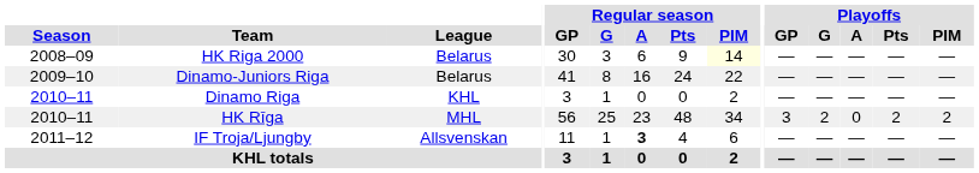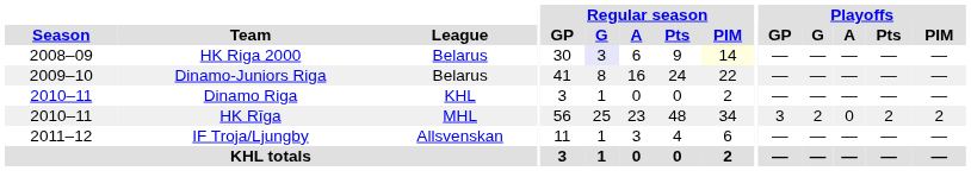HK Riga 2000 | Regular season / G: no background -> lavender background
IF Troja/Ljungby | Regular season / A: bold -> normal
